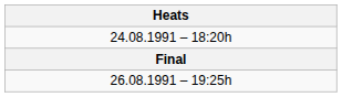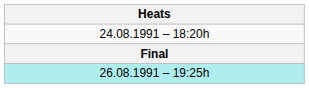row 4 | column 1: no background -> paleturquoise background
